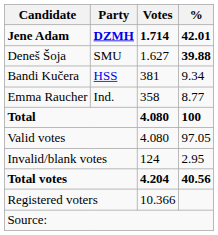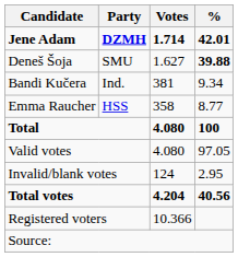Bandi Kučera | Party: HSS -> Ind.
Emma Raucher | Party: Ind. -> HSS
